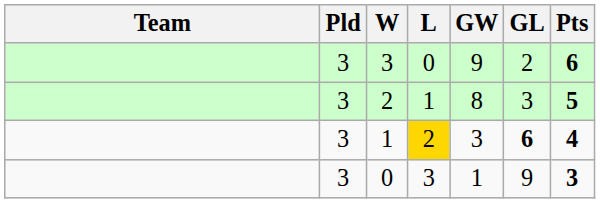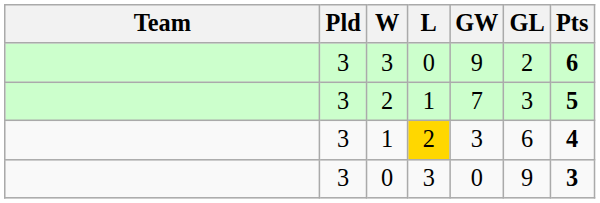row 3 | GW: 8 -> 7
row 4 | GL: bold -> normal
row 5 | GW: 1 -> 0
